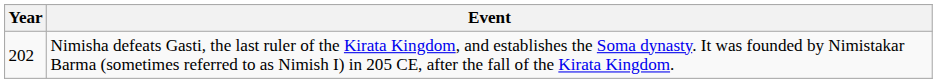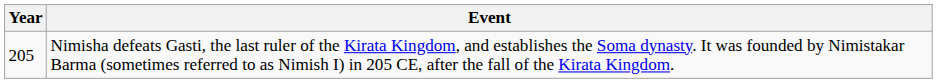row 2 | Year: 202 -> 205
